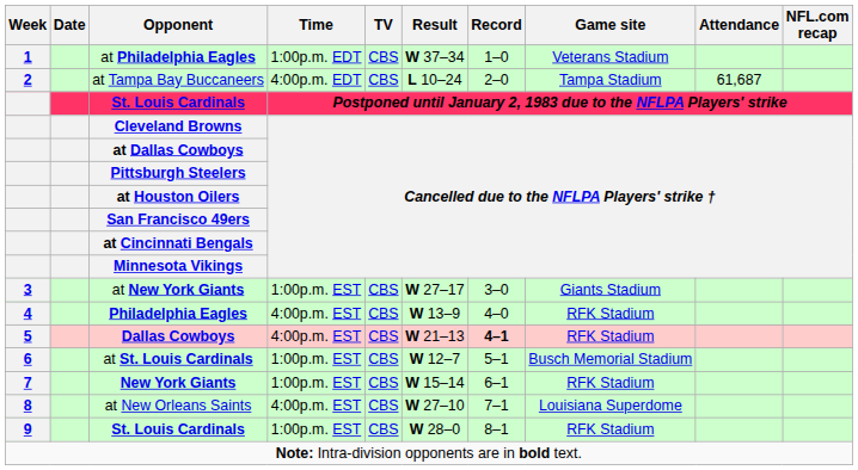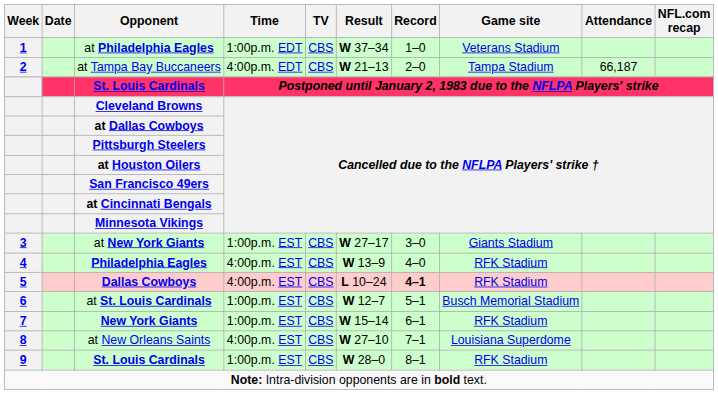2 | Result: L 10–24 -> W 21–13
2 | Attendance: 61,687 -> 66,187
5 | Result: W 21–13 -> L 10–24
